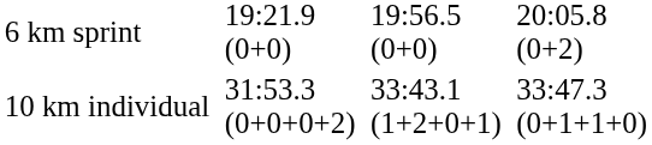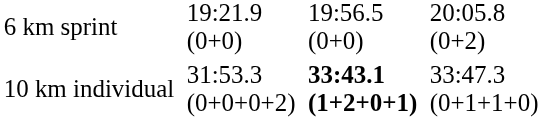10 km individual | column 3: normal -> bold
